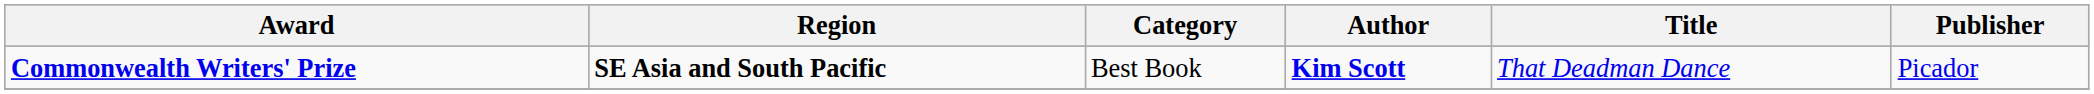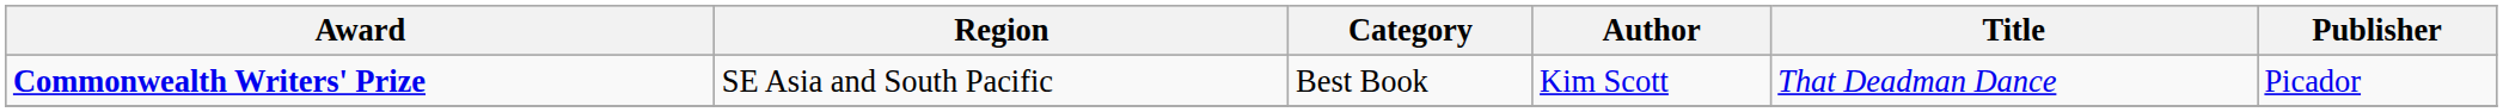Commonwealth Writers' Prize | Region: bold -> normal
Commonwealth Writers' Prize | Author: bold -> normal
